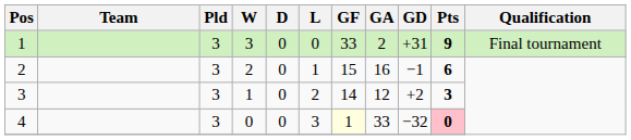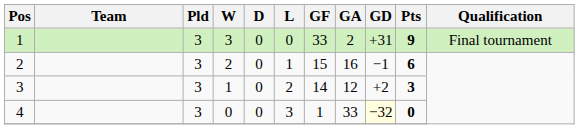4 | GF: lightyellow background -> no background
4 | GD: no background -> lightyellow background
4 | Pts: pink background -> no background
